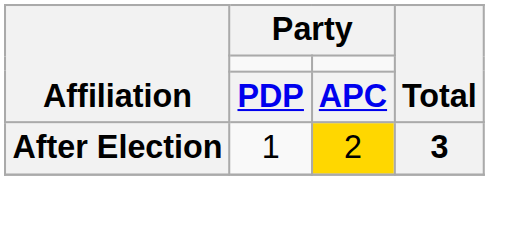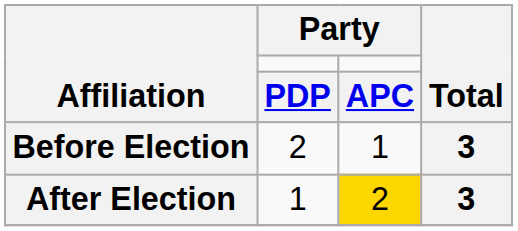+ row: Before Election | 2 | 1 | 3
